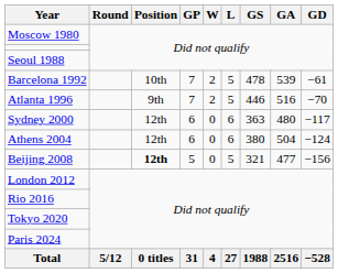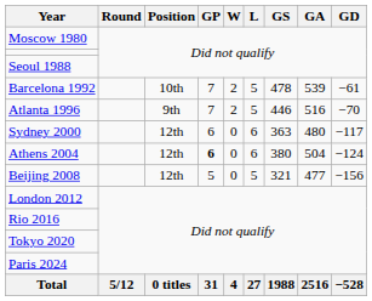Athens 2004 | GP: normal -> bold
Beijing 2008 | Position: bold -> normal
